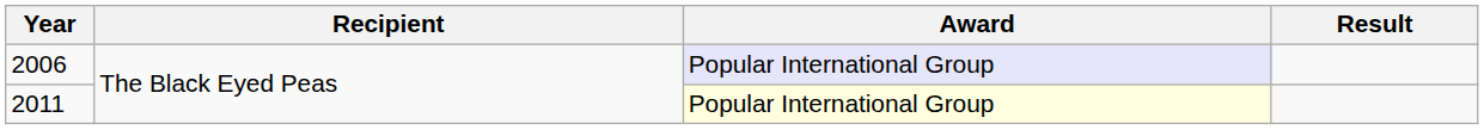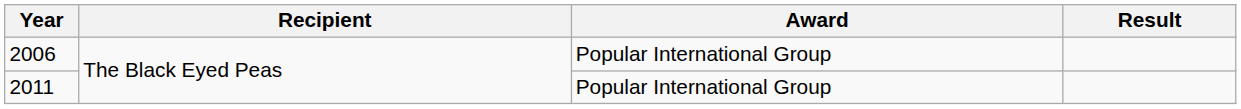2006 | Award: lavender background -> no background
2011 | Award: lightyellow background -> no background
